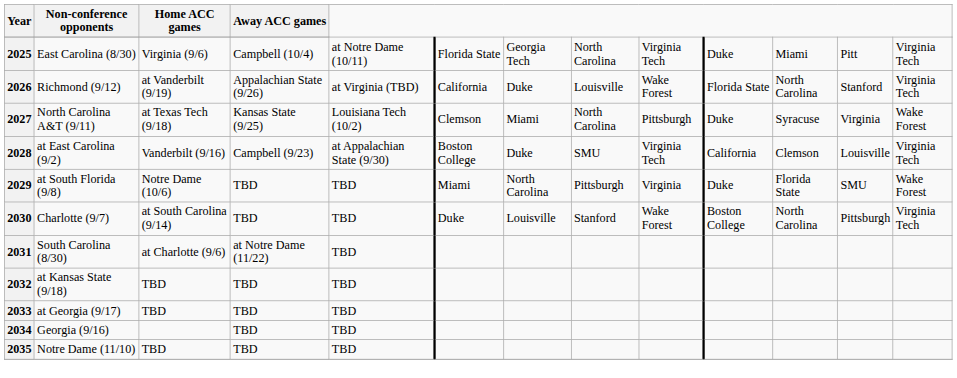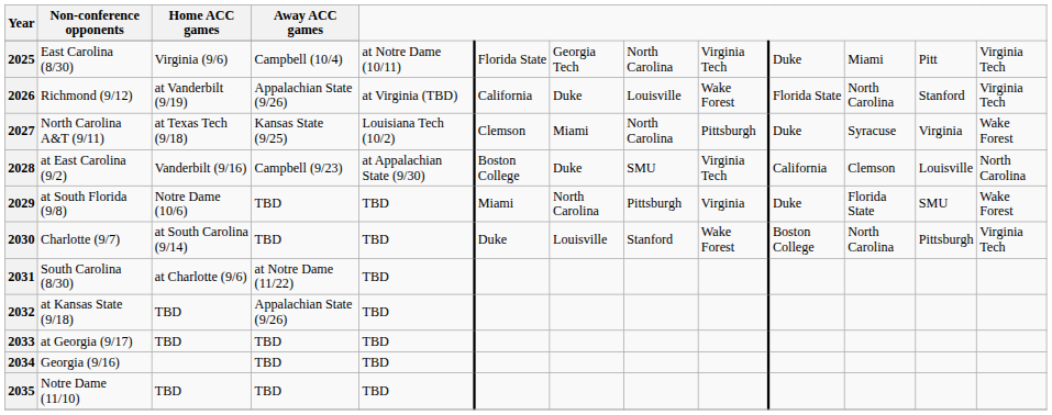2028 | column 13: Virginia Tech -> North Carolina
2032 | Away ACC games: TBD -> Appalachian State (9/26)
